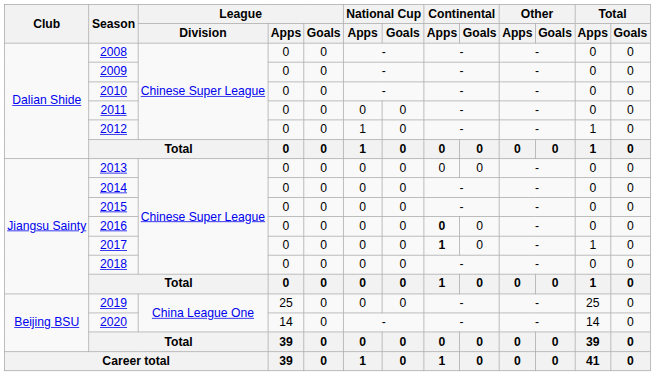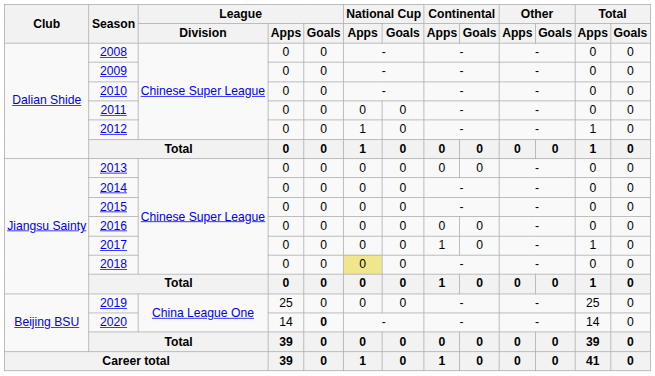2016 | Continental / Apps: bold -> normal
2017 | Continental / Apps: bold -> normal
2018 | National Cup / Apps: no background -> khaki background
2020 | League / Goals: normal -> bold
